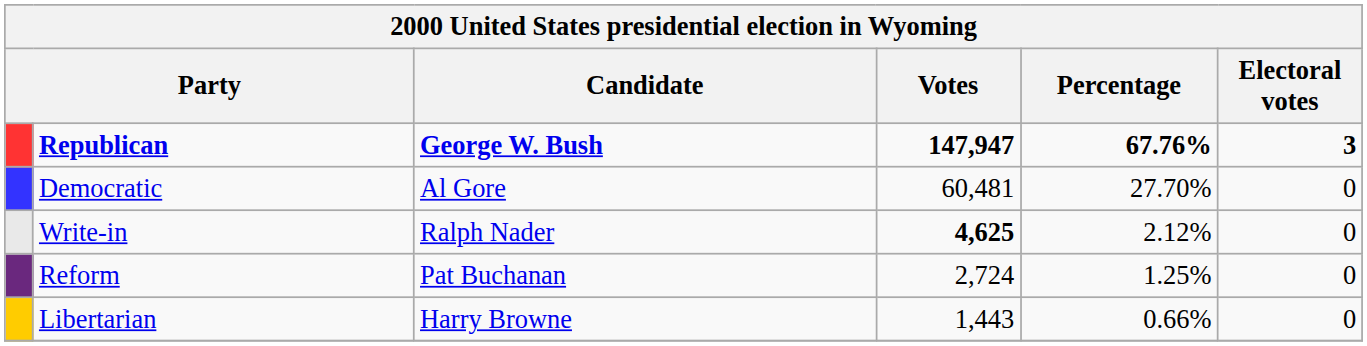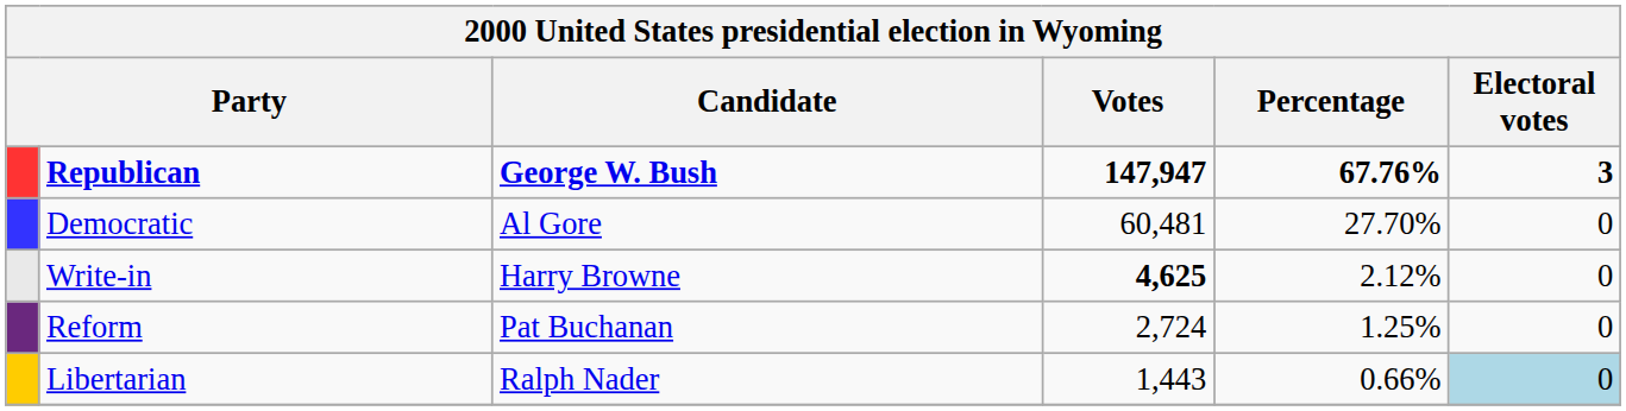Write-in | Candidate: Ralph Nader -> Harry Browne
Libertarian | Candidate: Harry Browne -> Ralph Nader
Libertarian | Electoral votes: no background -> lightblue background
